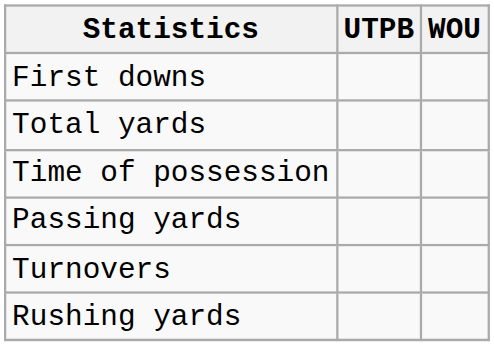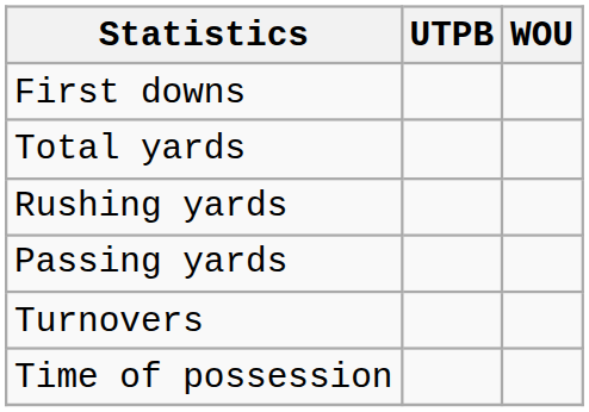rows swapped: Rushing yards <-> Time of possession
